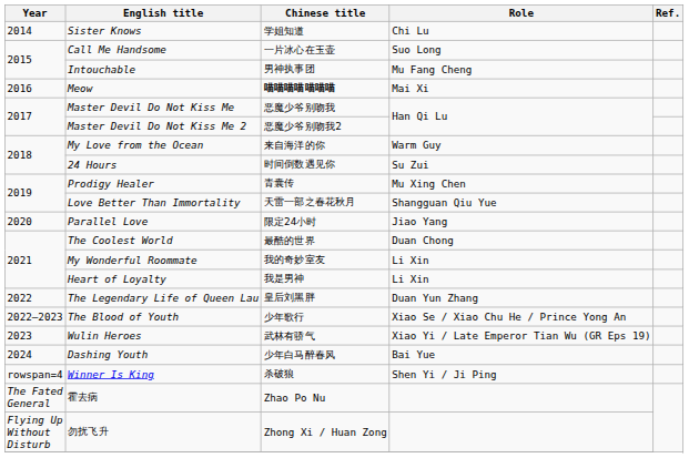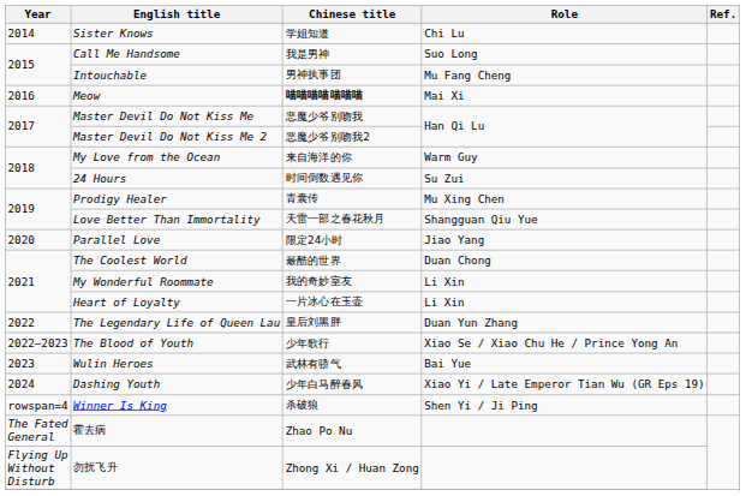Call Me Handsome | Chinese title: 一片冰心在玉壶 -> 我是男神
Heart of Loyalty | Chinese title: 我是男神 -> 一片冰心在玉壶
Wulin Heroes | Role: Xiao Yi / Late Emperor Tian Wu (GR Eps 19) -> Bai Yue
Dashing Youth | Role: Bai Yue -> Xiao Yi / Late Emperor Tian Wu (GR Eps 19)
